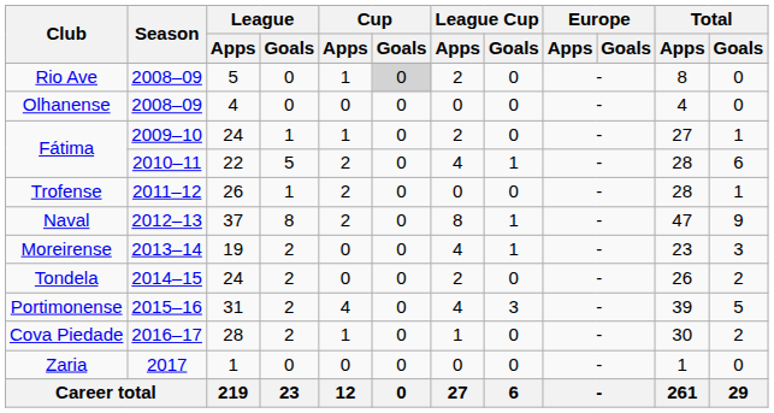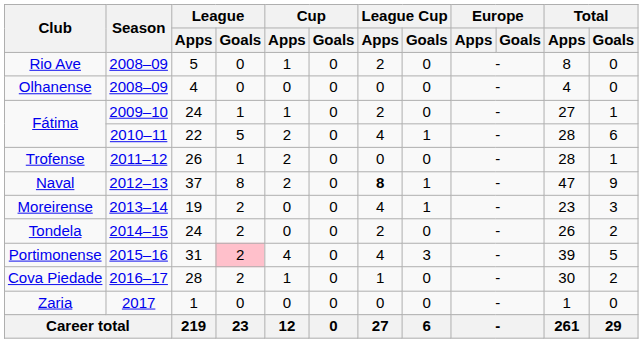Rio Ave | Cup / Goals: lightgrey background -> no background
Naval | League Cup / Apps: normal -> bold
Portimonense | League / Goals: no background -> pink background
